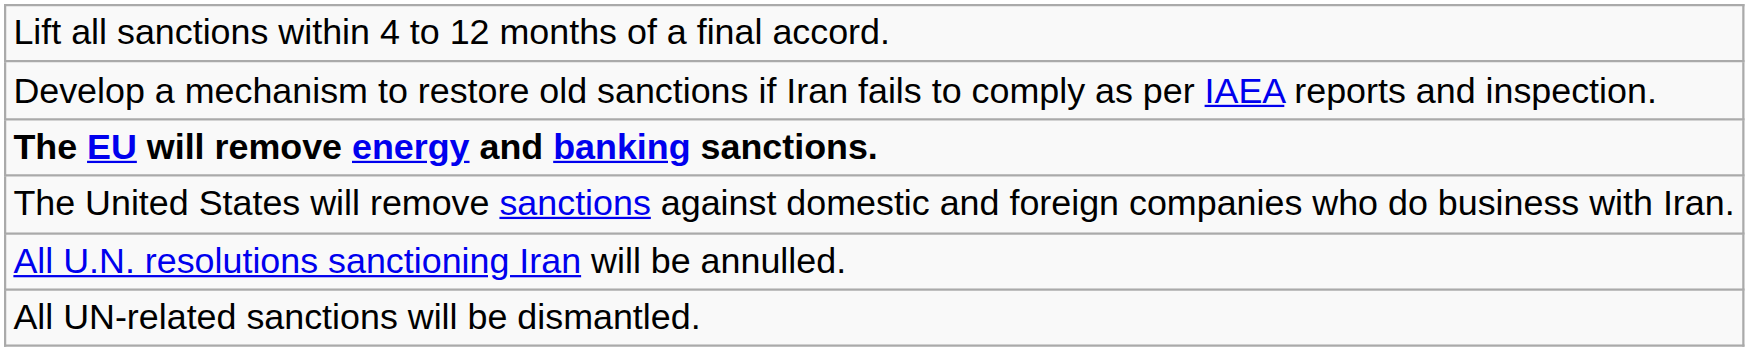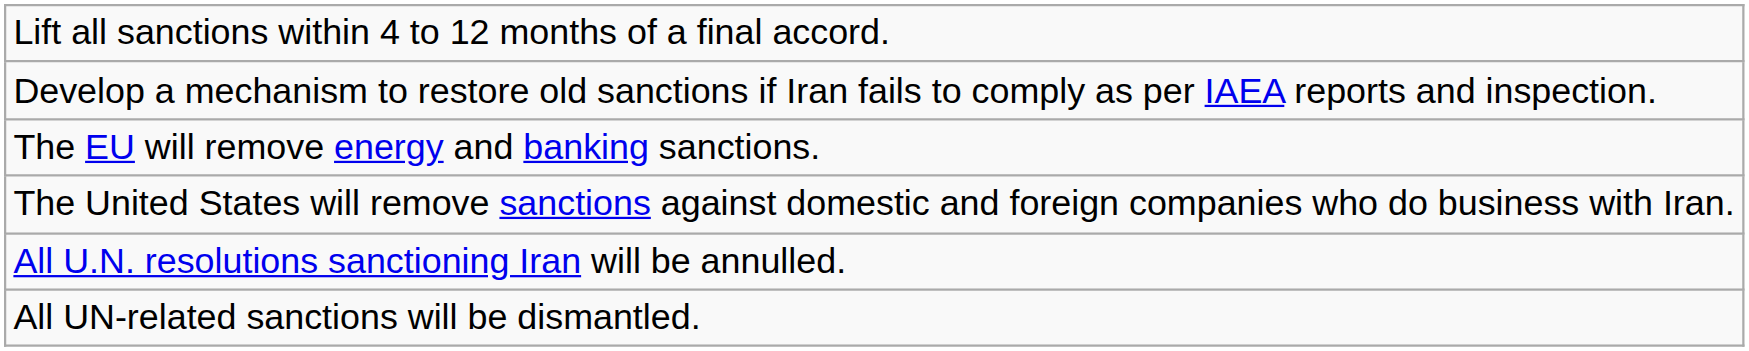row 3 | column 1: bold -> normal
